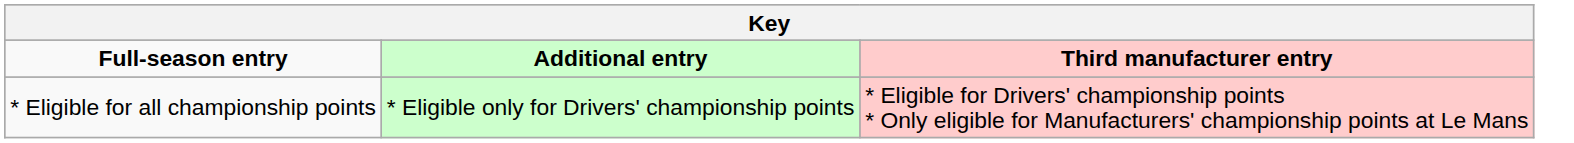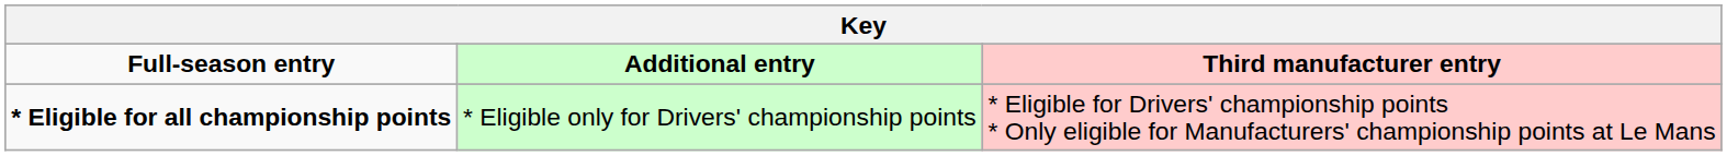row 3 | Full-season entry: normal -> bold
